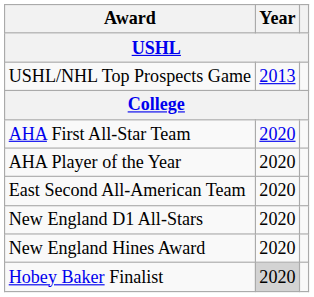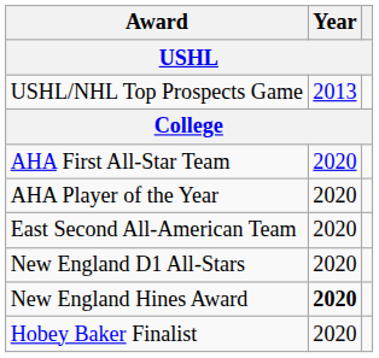New England Hines Award | Year: normal -> bold
Hobey Baker Finalist | Year: lightgrey background -> no background
